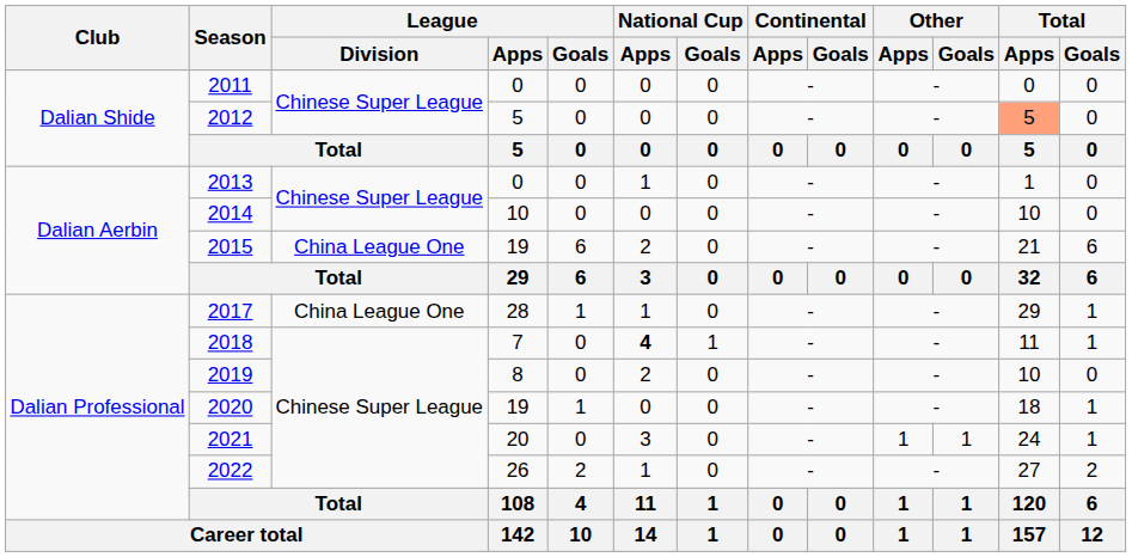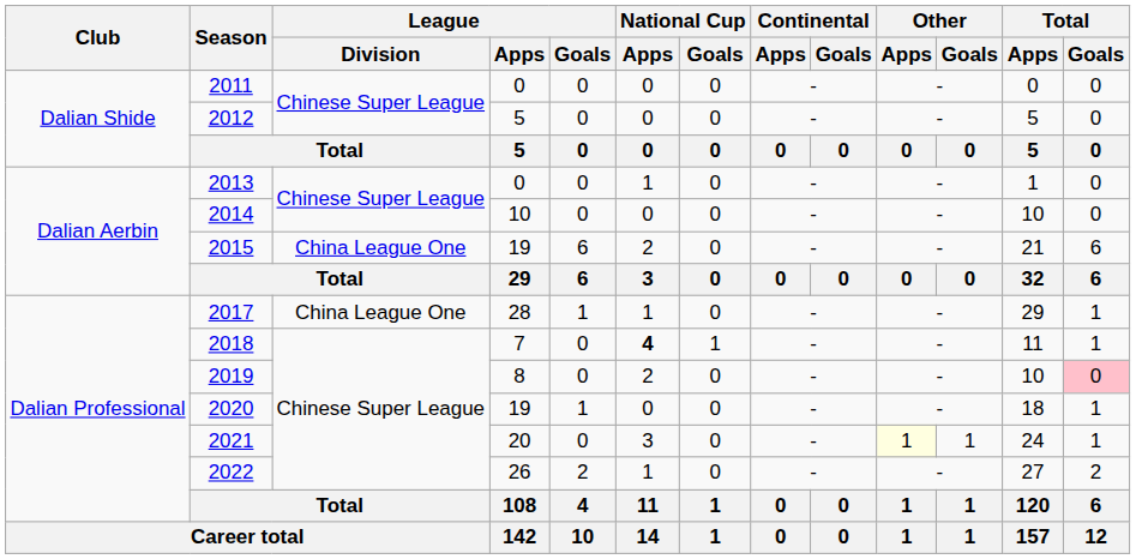2012 | Total / Apps: lightsalmon background -> no background
2019 | Total / Goals: no background -> pink background
2021 | Other / Apps: no background -> lightyellow background
